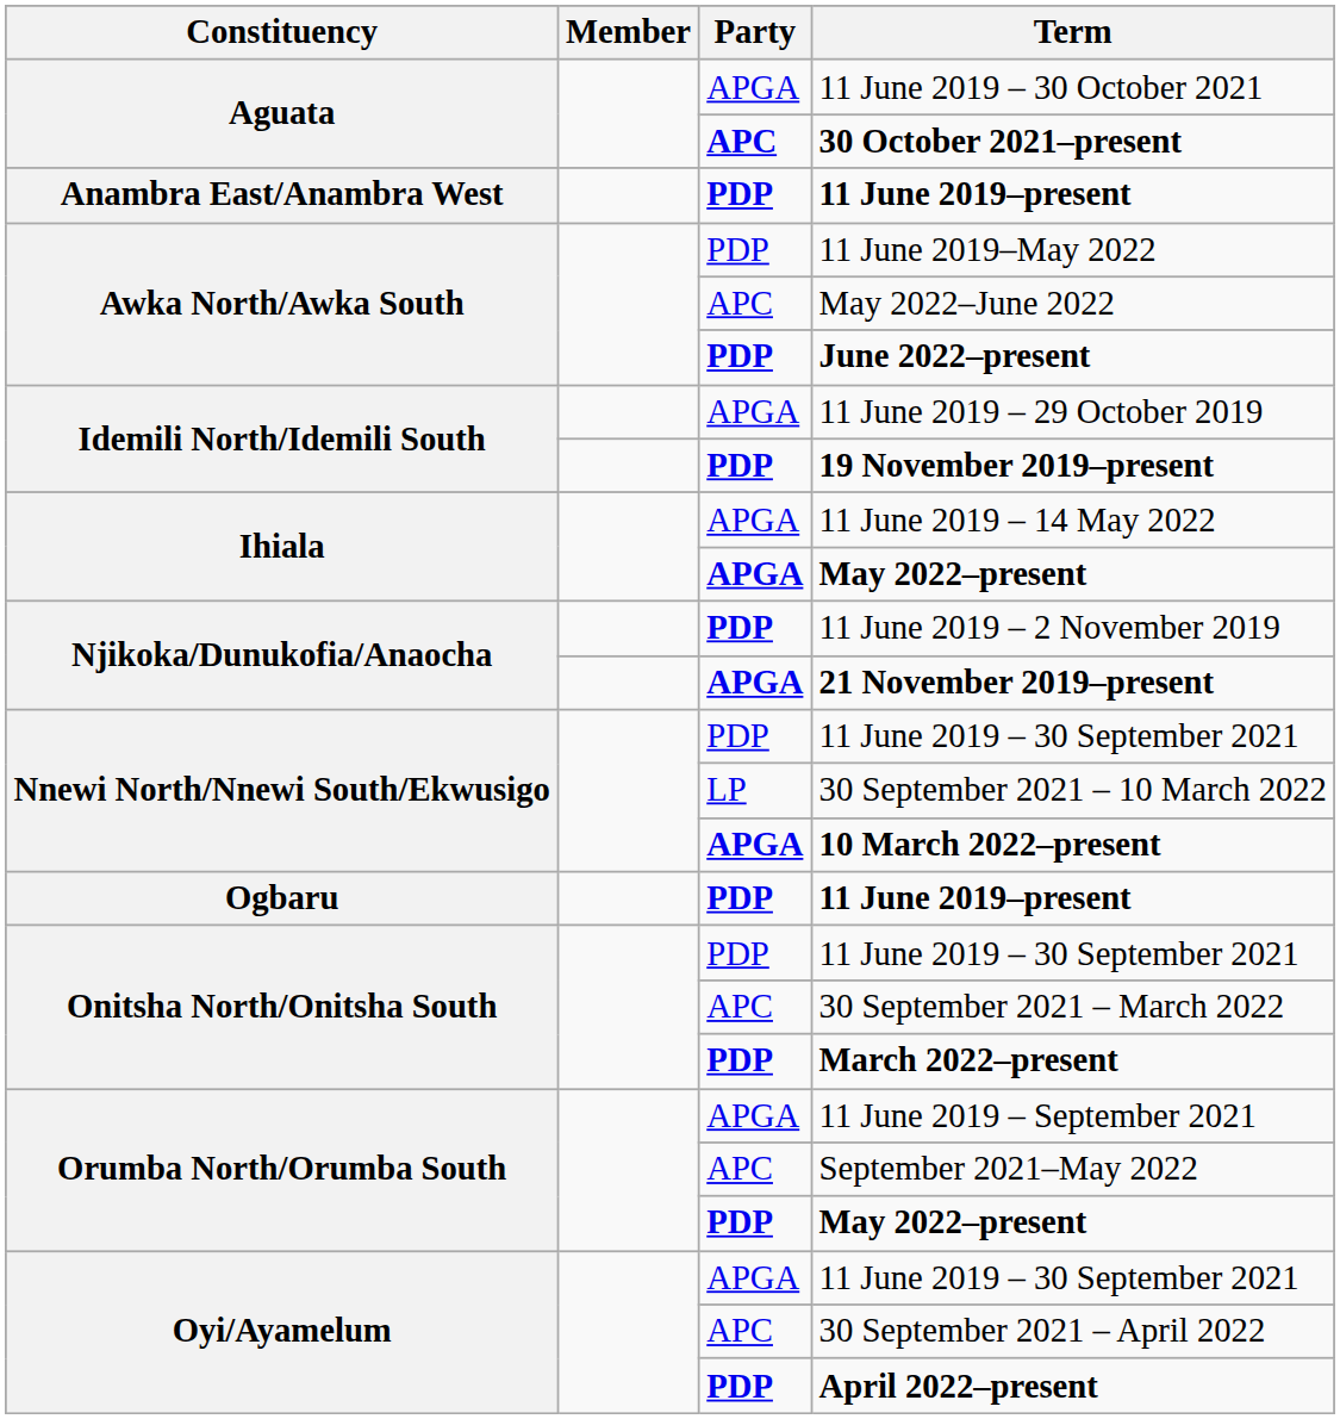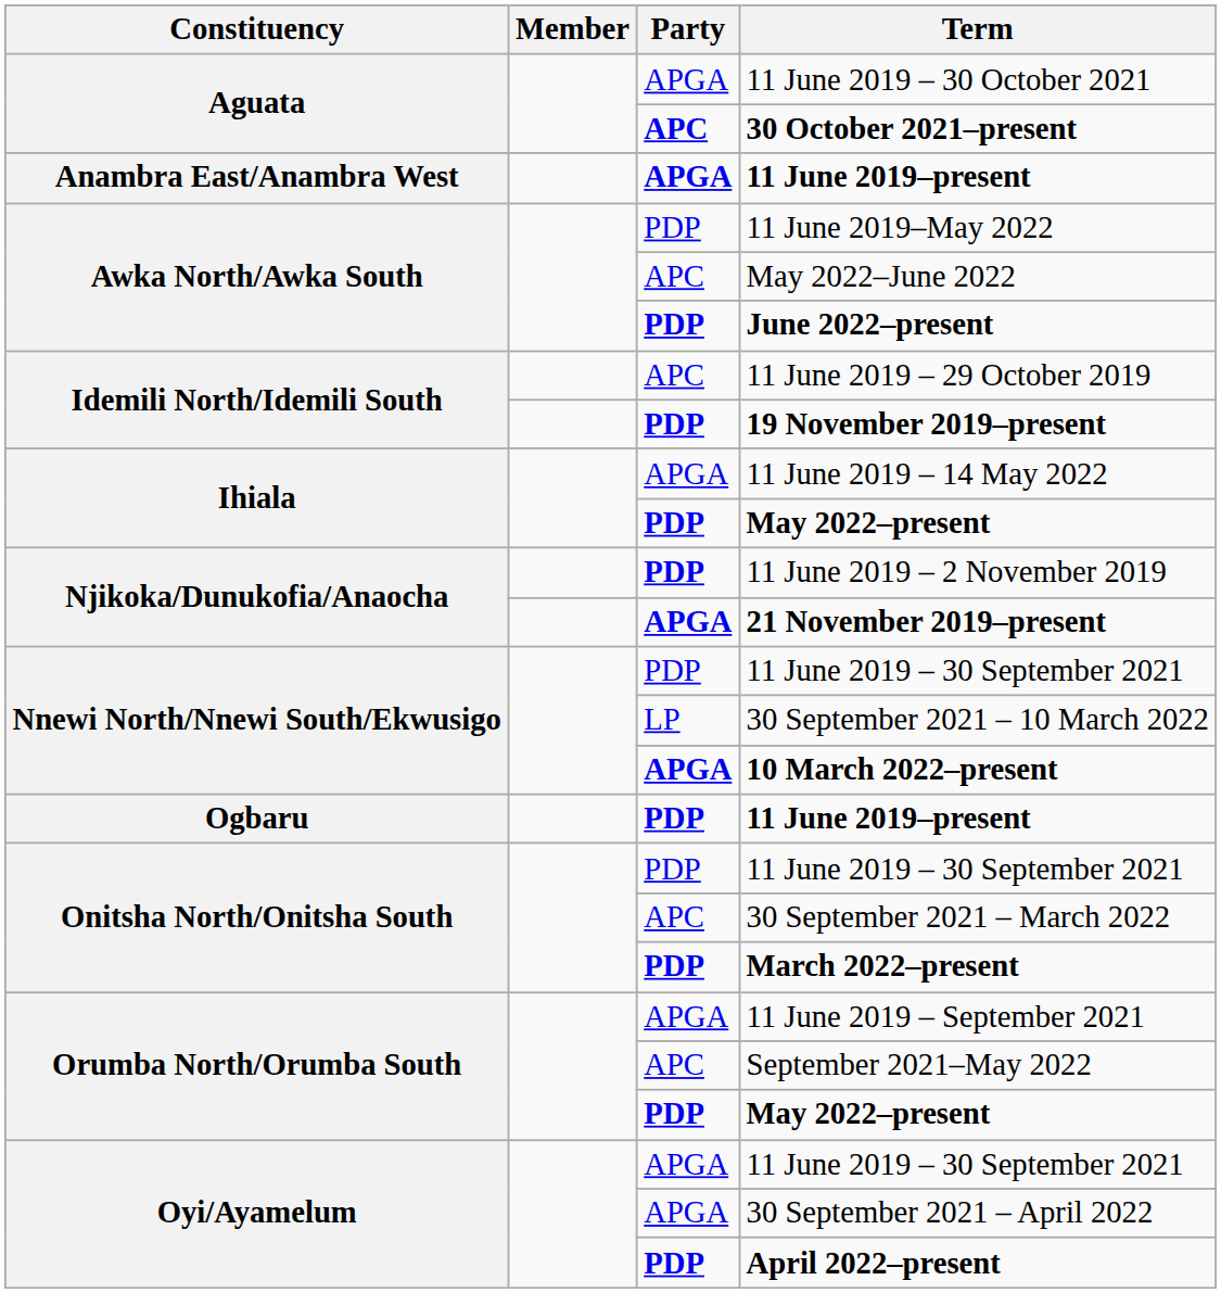Anambra East/Anambra West / 11 June 2019–present | Party: PDP -> APGA
11 June 2019 – 29 October 2019 | Party: APGA -> APC
Ihiala / May 2022–present | Party: APGA -> PDP
30 September 2021 – April 2022 | Party: APC -> APGA
